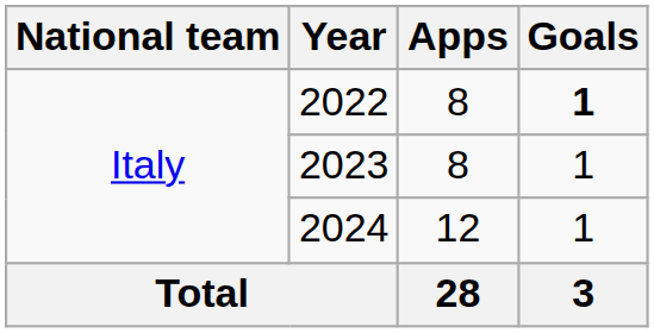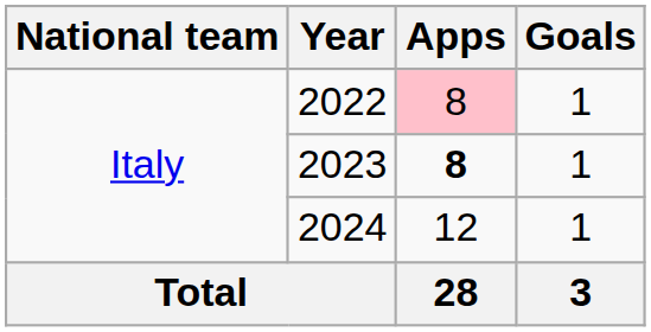2022 | Apps: no background -> pink background
2022 | Goals: bold -> normal
2023 | Apps: normal -> bold
